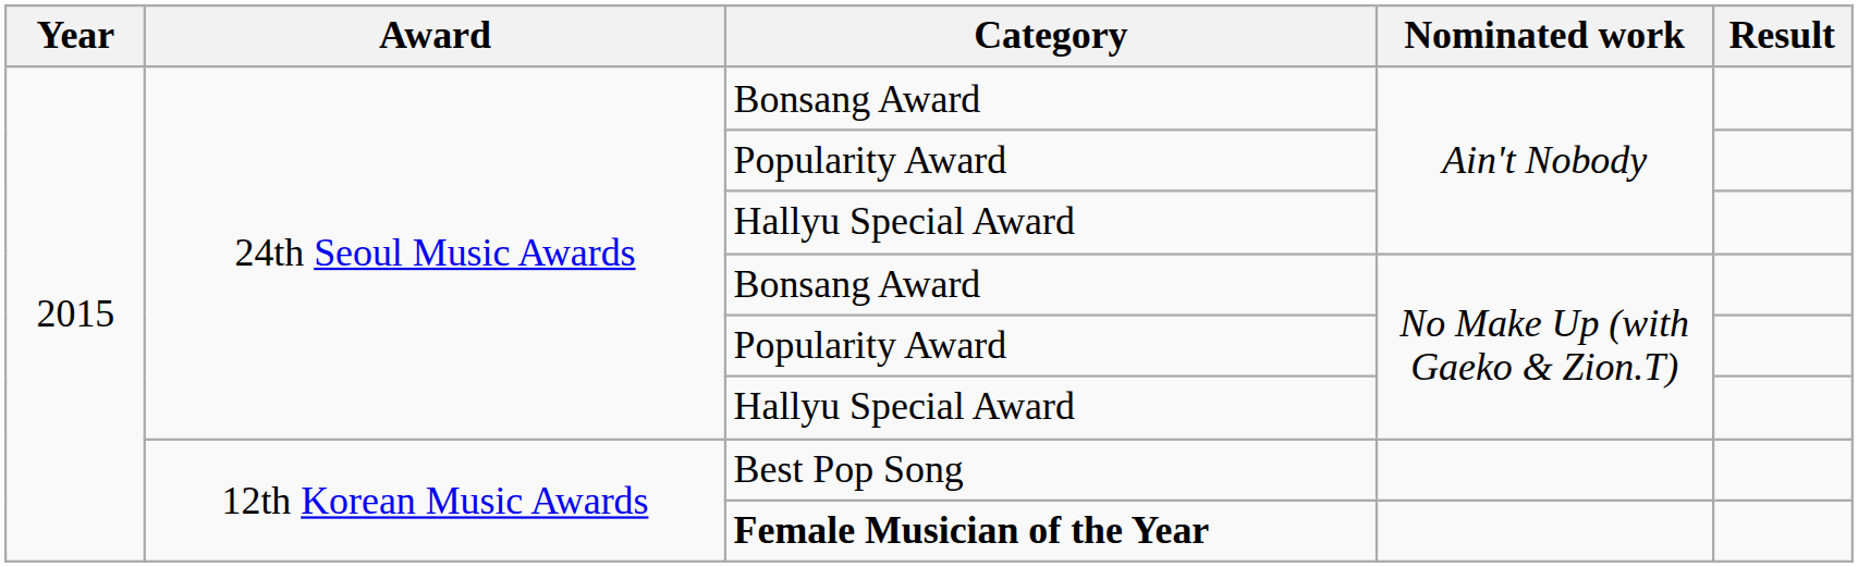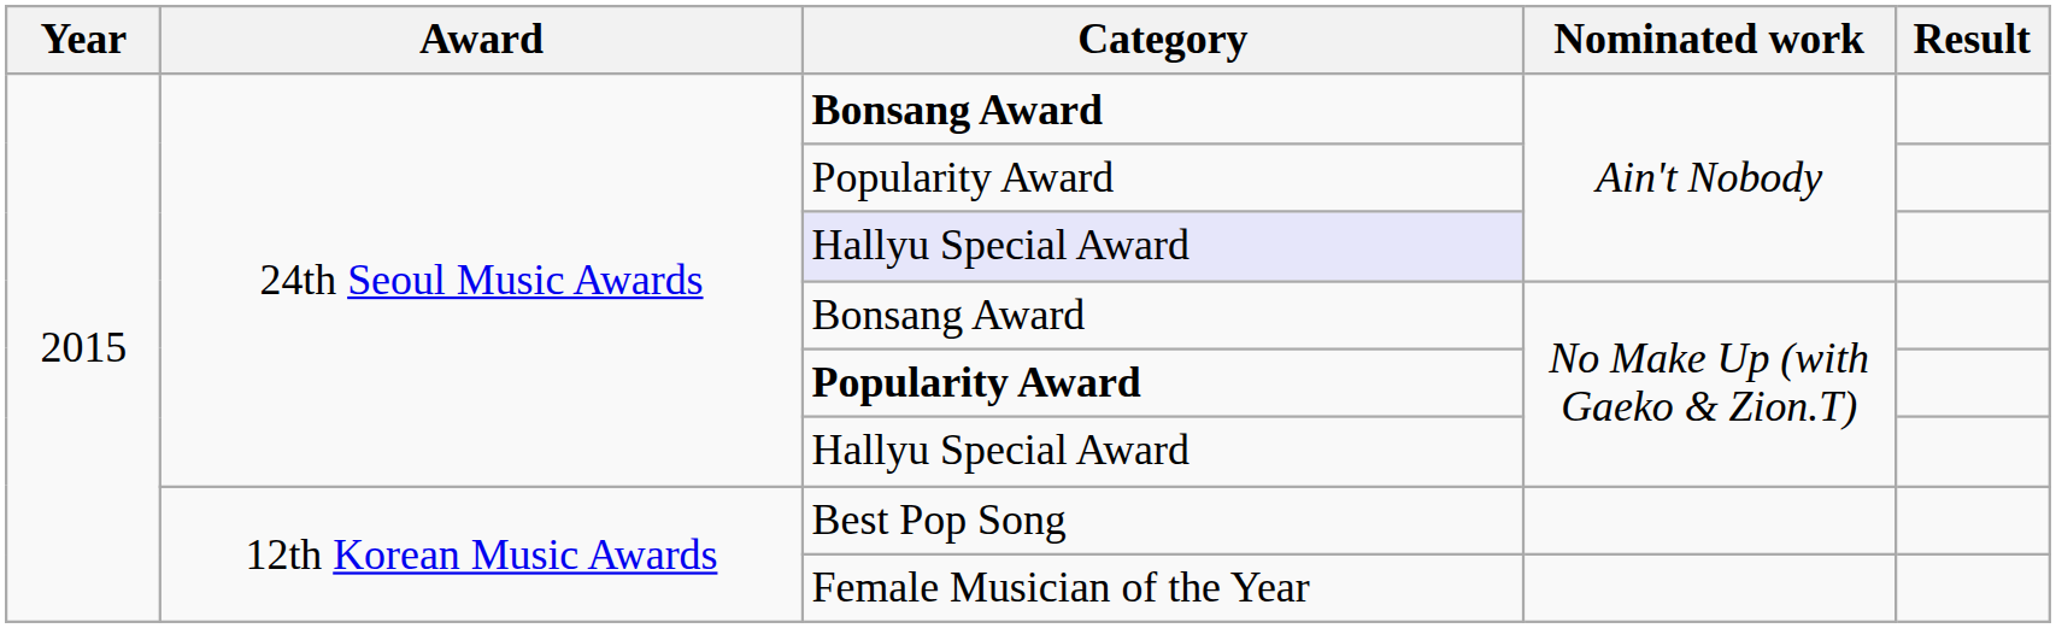Bonsang Award / Ain't Nobody | Category: normal -> bold
Hallyu Special Award / Ain't Nobody | Category: no background -> lavender background
Popularity Award / No Make Up (with Gaeko & Zion.T) | Category: normal -> bold
Female Musician of the Year | Category: bold -> normal
